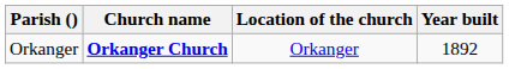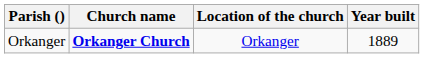row 2 | Year built: 1892 -> 1889
